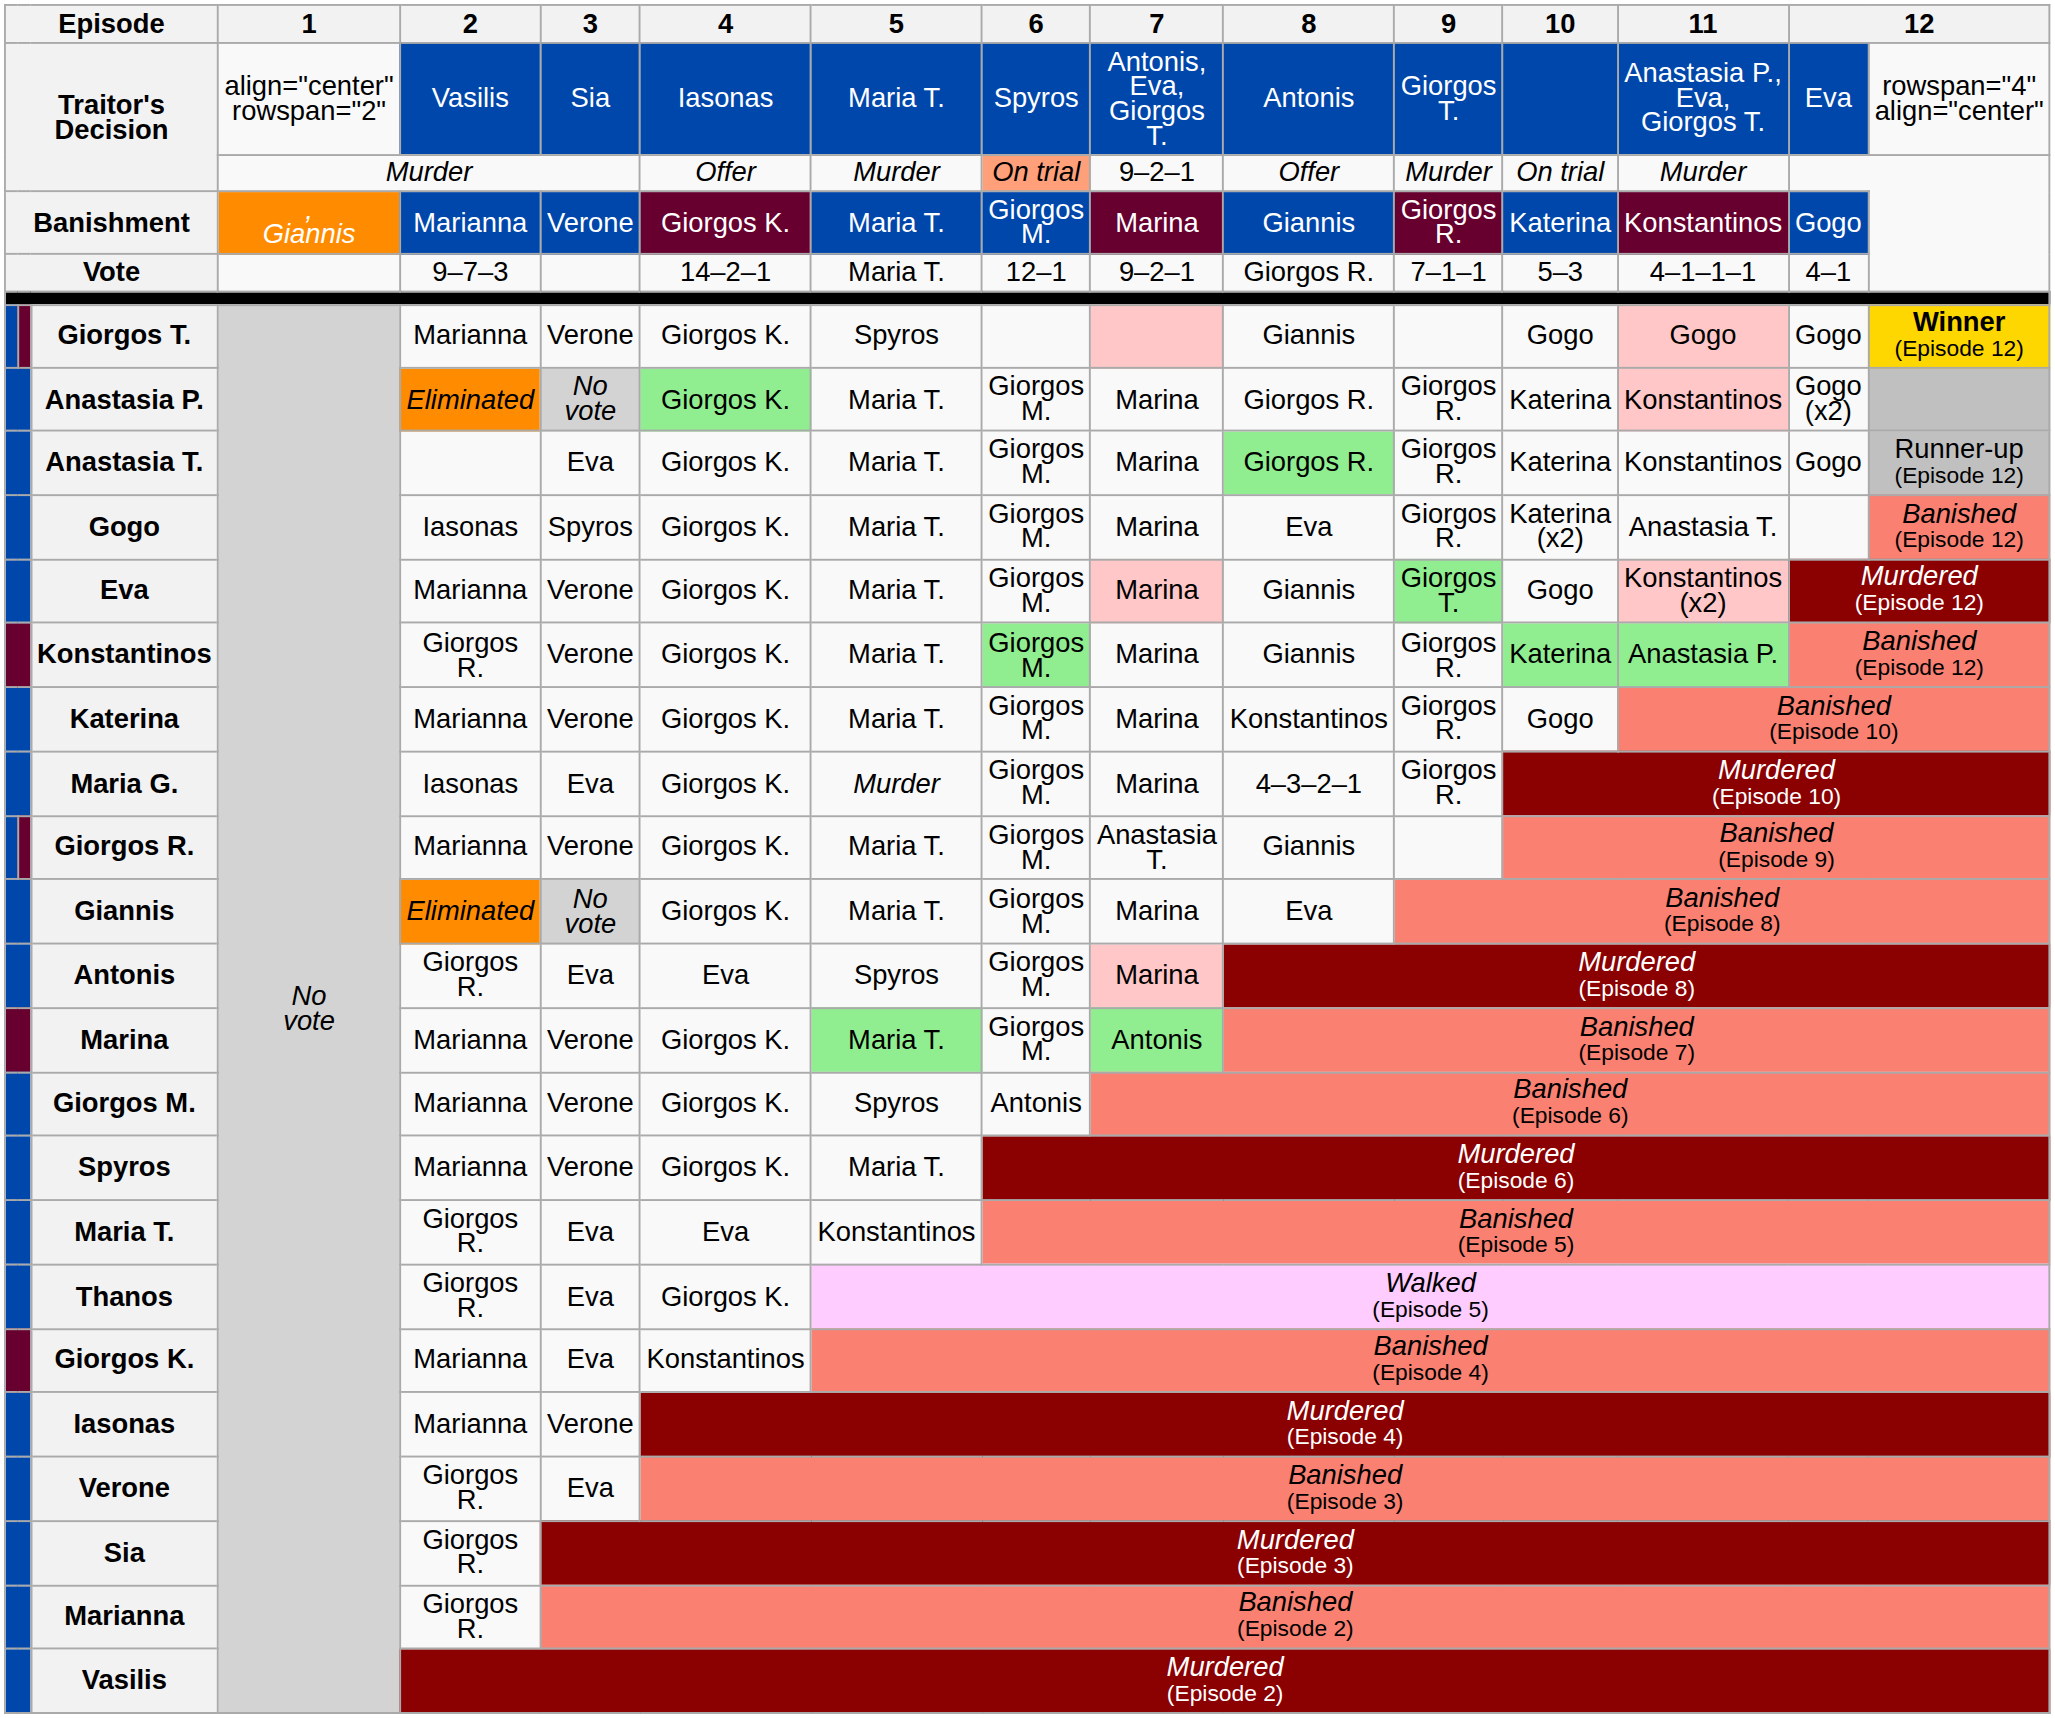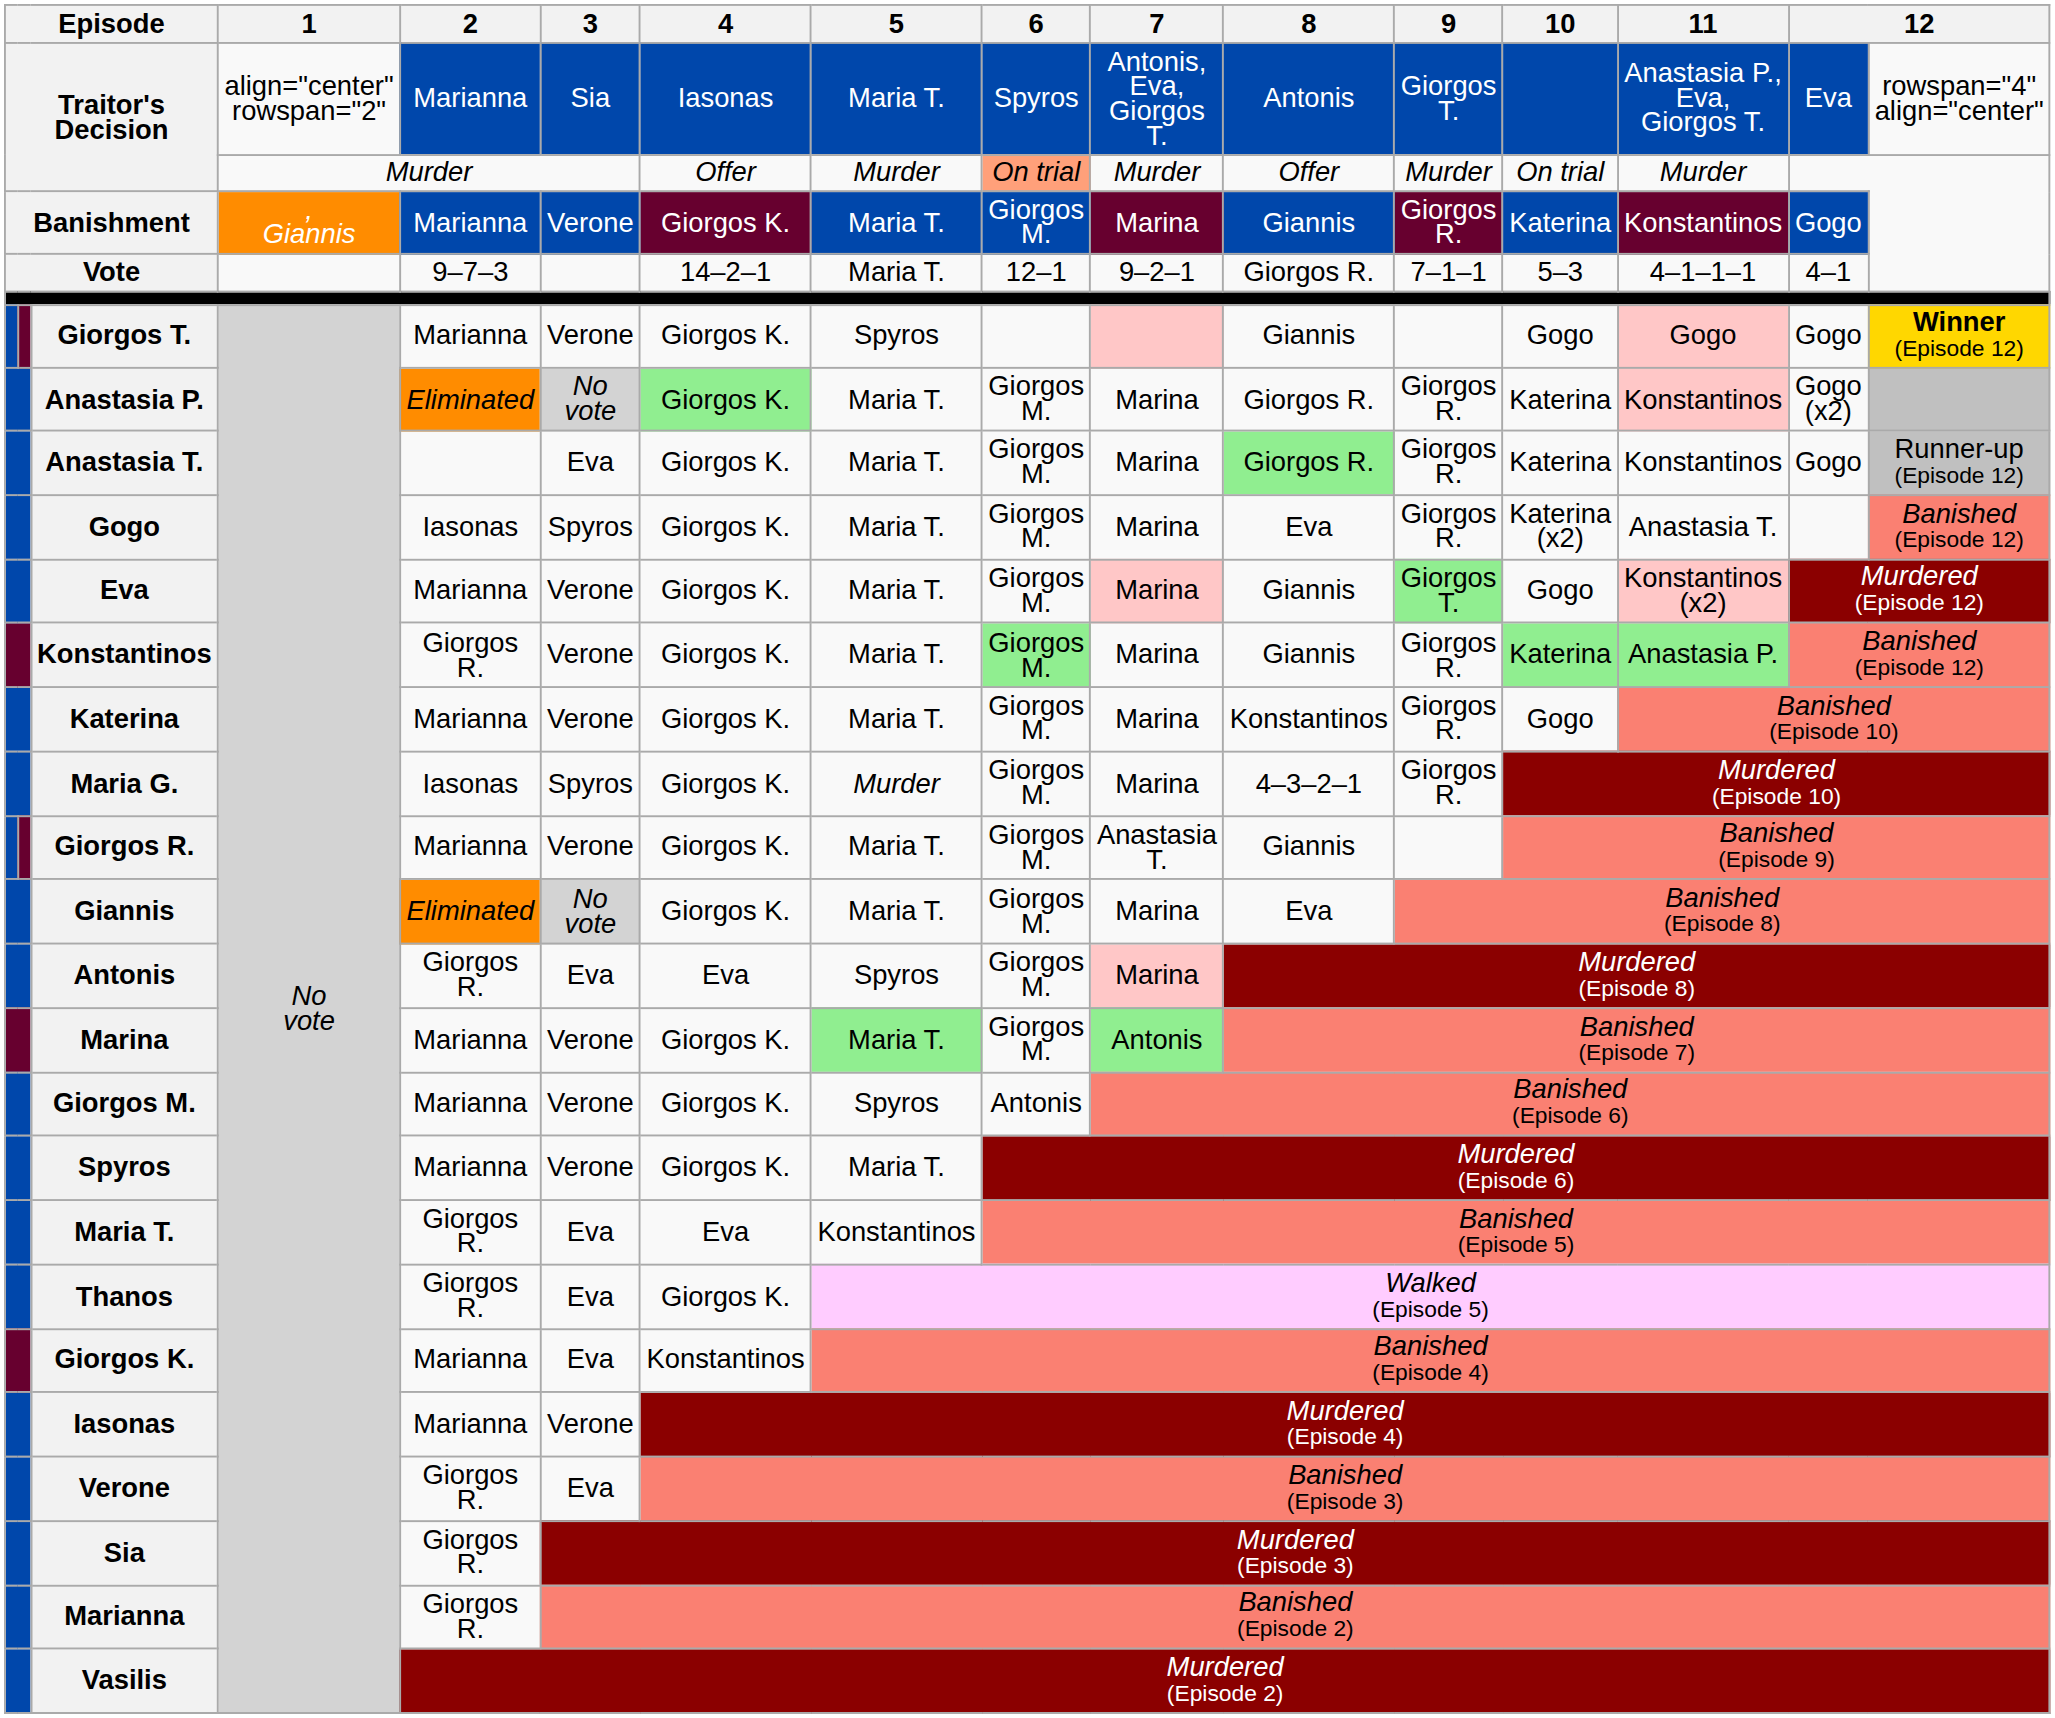Traitor's Decision / align="center" rowspan="2" | 2: Vasilis -> Marianna
Traitor's Decision / Murder | 7: 9–2–1 -> Murder
Maria G. | 3: Eva -> Spyros
